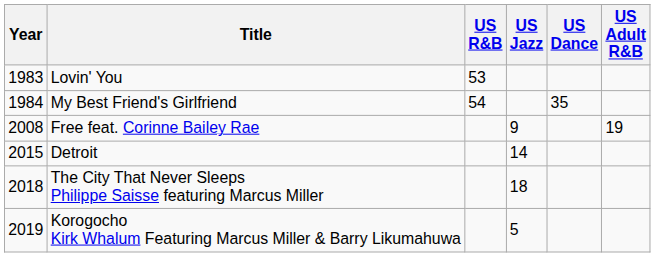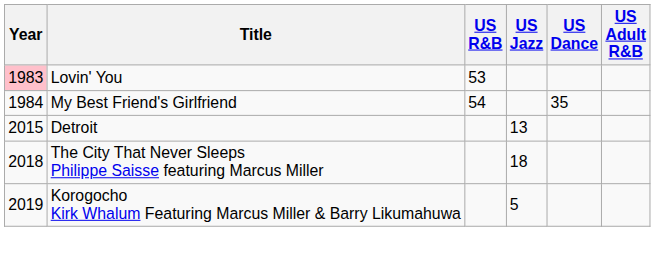Lovin' You | Year: no background -> pink background
- row: 2008 | Free feat. Corinne Bailey Rae | 9 | 19
Detroit | US Jazz: 14 -> 13
